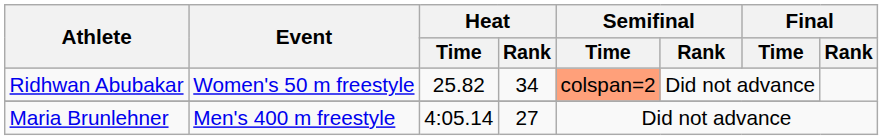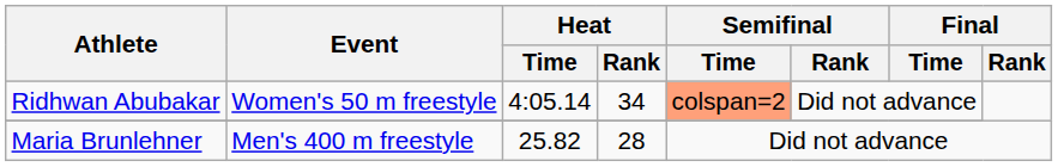Ridhwan Abubakar | Heat / Time: 25.82 -> 4:05.14
Maria Brunlehner | Heat / Time: 4:05.14 -> 25.82
Maria Brunlehner | Heat / Rank: 27 -> 28
